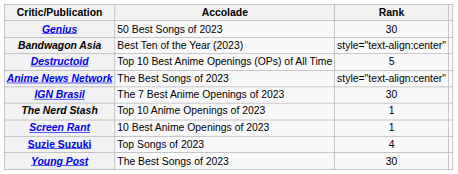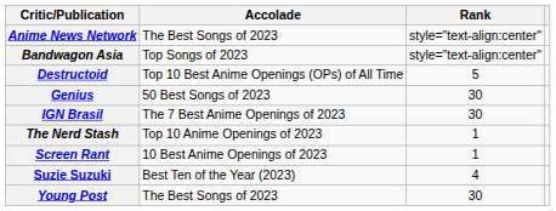rows swapped: Anime News Network <-> Genius
Bandwagon Asia | Accolade: Best Ten of the Year (2023) -> Top Songs of 2023
Suzie Suzuki | Accolade: Top Songs of 2023 -> Best Ten of the Year (2023)
